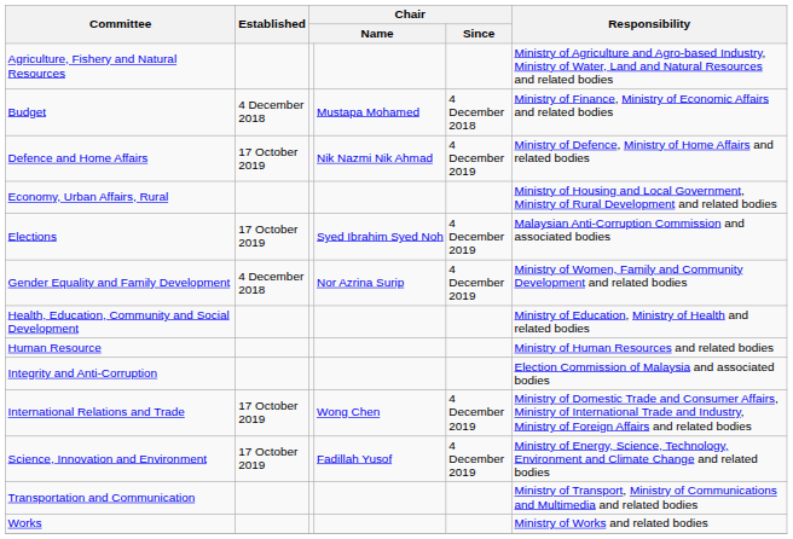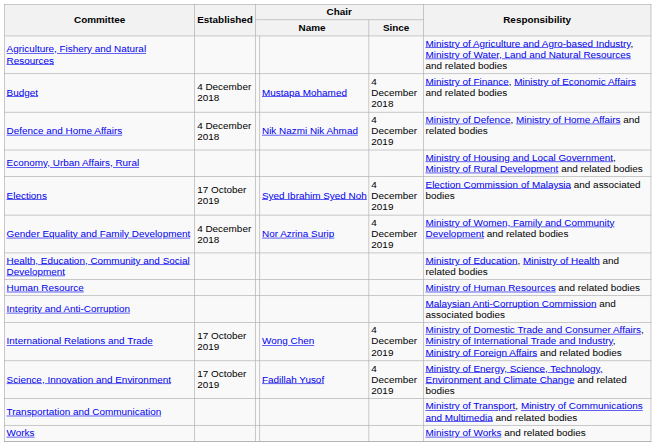Defence and Home Affairs | Established: 17 October 2019 -> 4 December 2018
Elections | Responsibility: Malaysian Anti-Corruption Commission and associated bodies -> Election Commission of Malaysia and associated bodies
Integrity and Anti-Corruption | Responsibility: Election Commission of Malaysia and associated bodies -> Malaysian Anti-Corruption Commission and associated bodies
